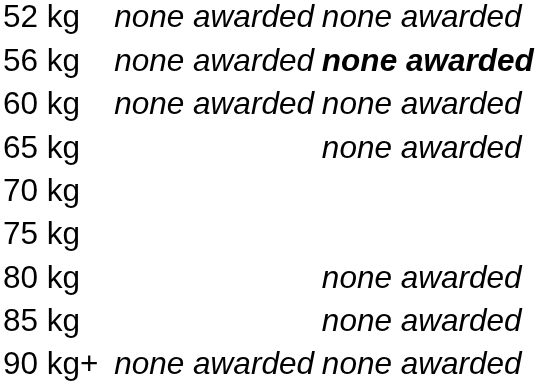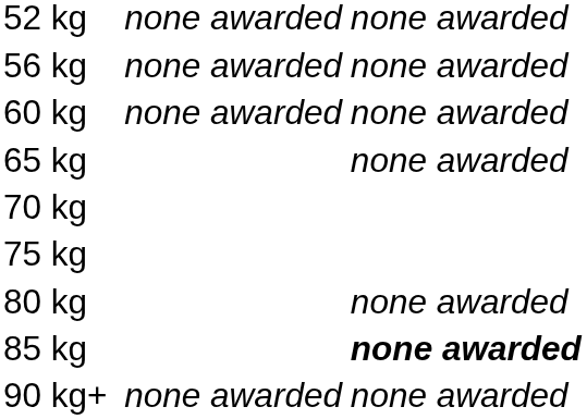56 kg | column 3: bold -> normal
85 kg | column 3: normal -> bold
